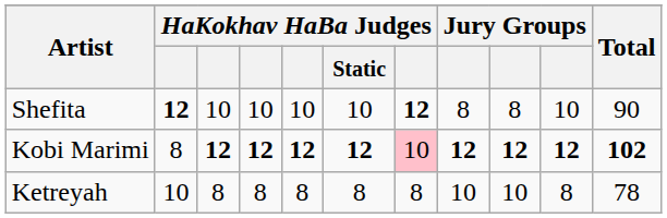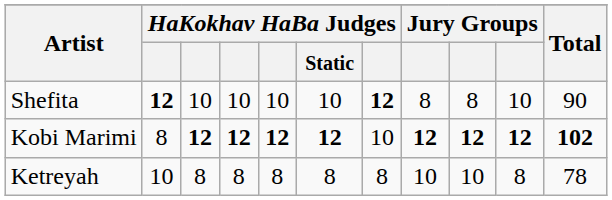Kobi Marimi | column 7: pink background -> no background
